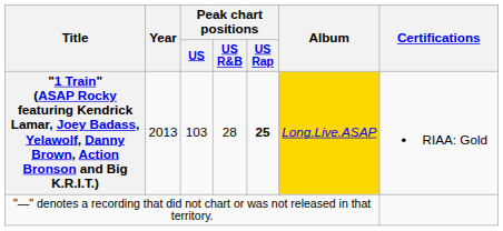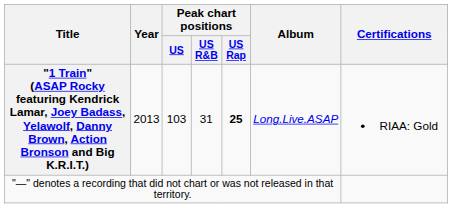row 3 | Peak chart positions / US R&B: 28 -> 31
row 3 | Album: gold background -> no background
